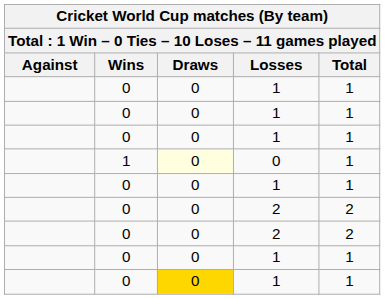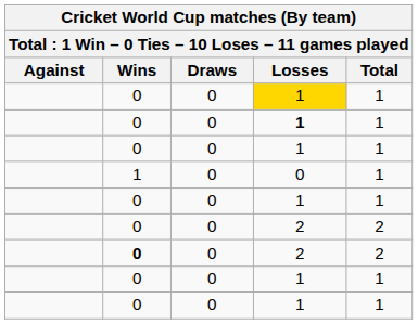row 4 | Losses: no background -> gold background
row 5 | Losses: normal -> bold
row 7 | Draws: lightyellow background -> no background
row 10 | Wins: normal -> bold
row 12 | Draws: gold background -> no background
